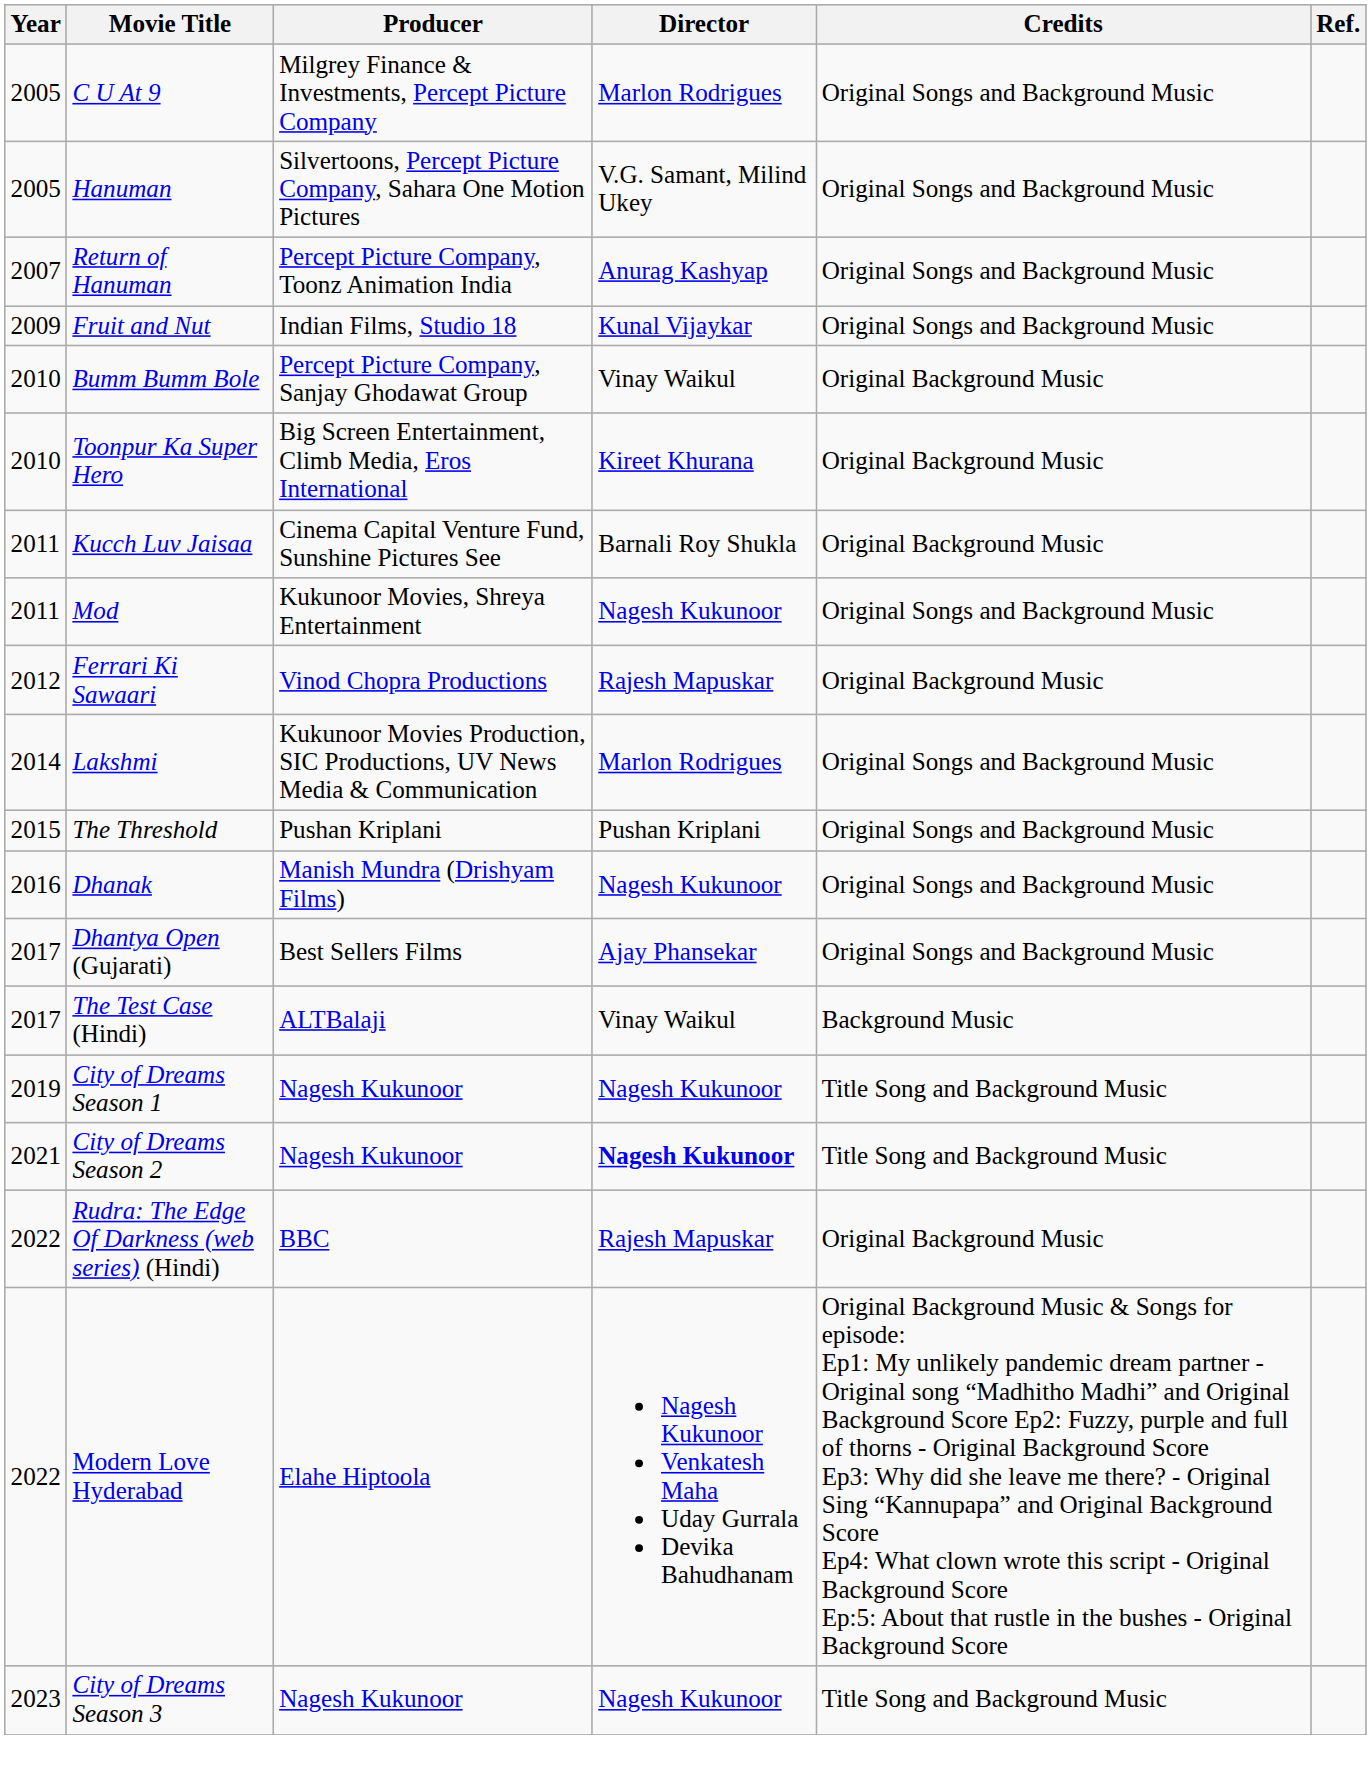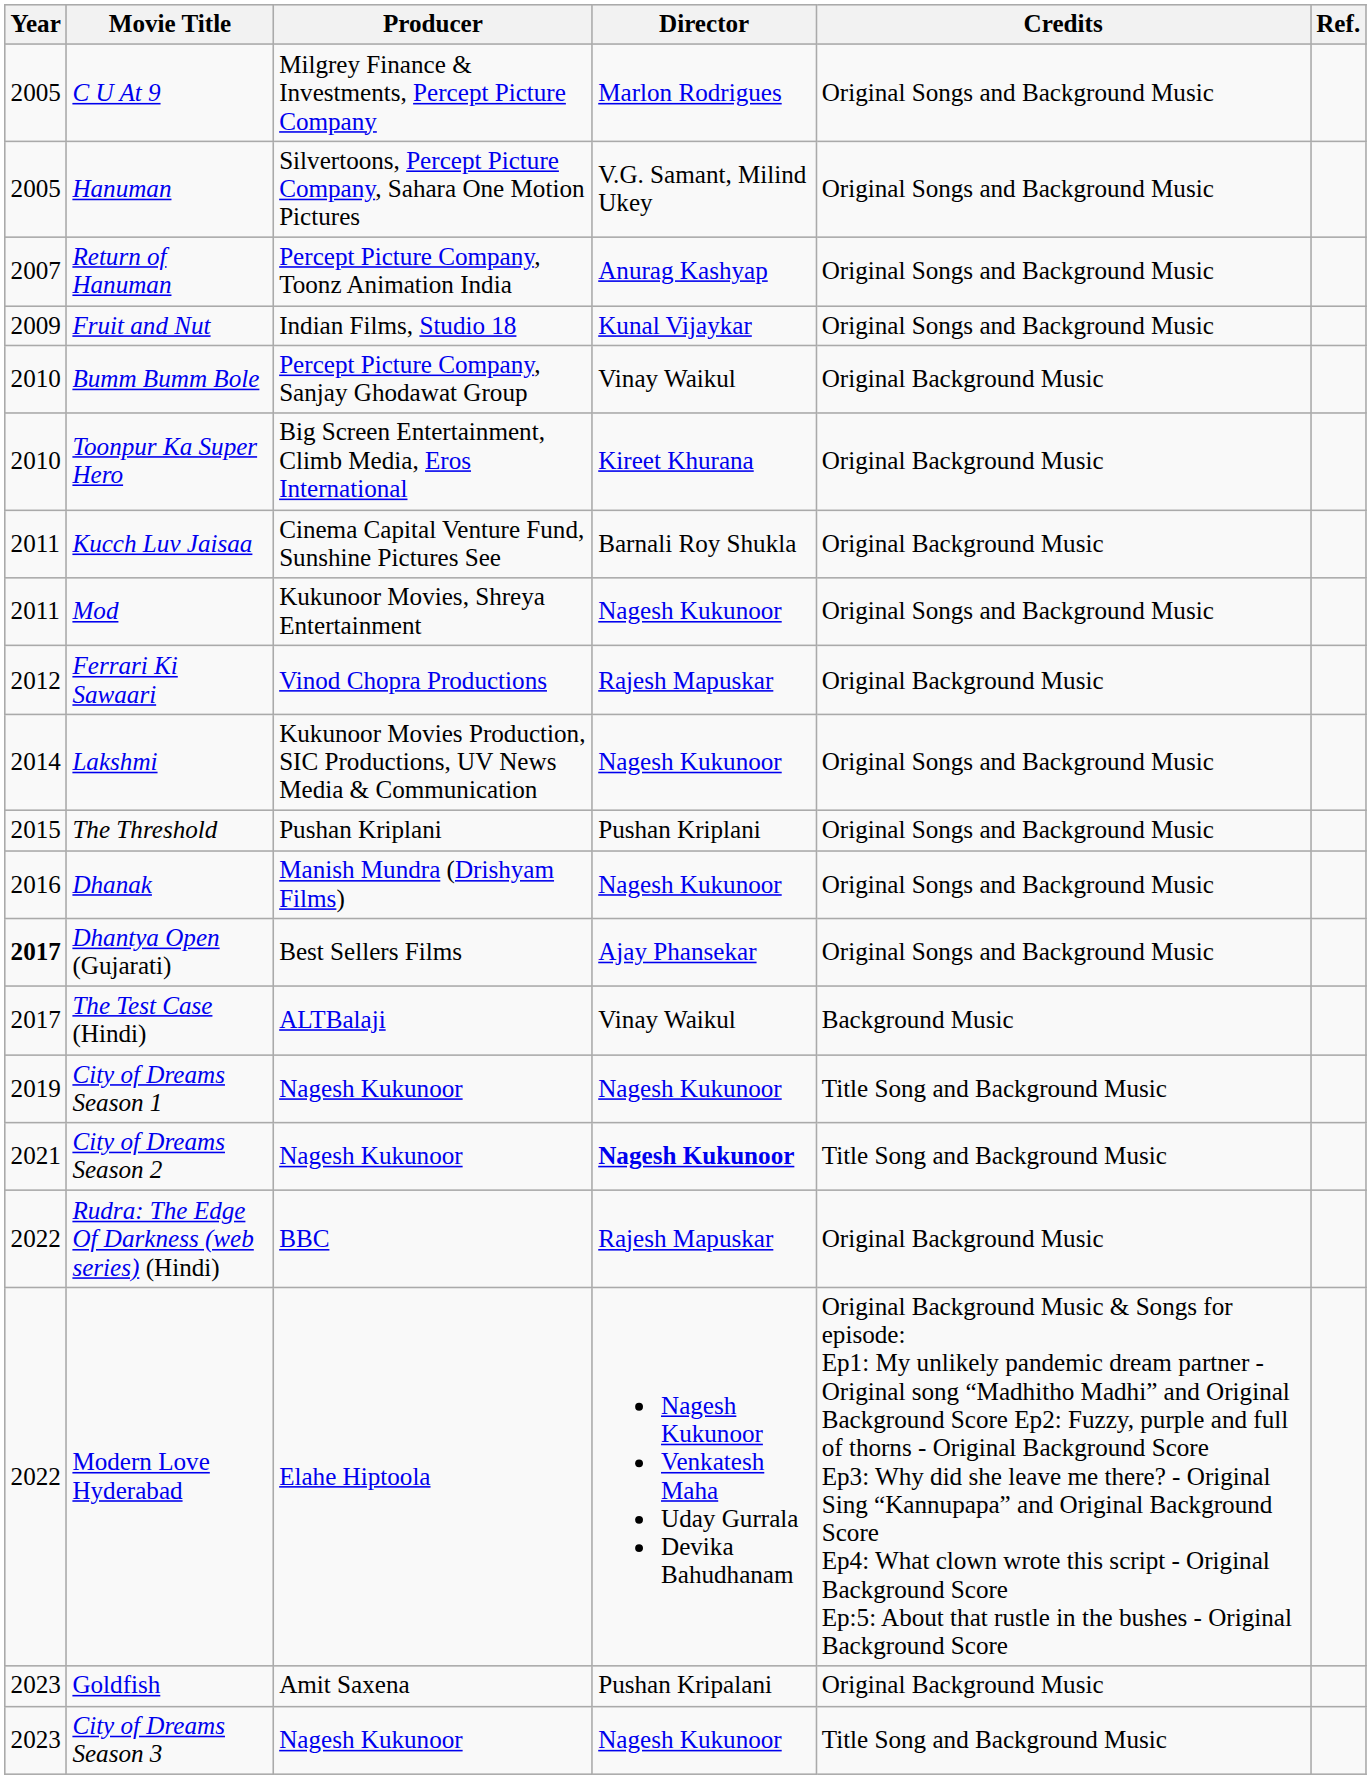Lakshmi | Director: Marlon Rodrigues -> Nagesh Kukunoor
Dhantya Open (Gujarati) | Year: normal -> bold
+ row: 2023 | Goldfish | Amit Saxena | Pushan Kripalani | Original Background Music
